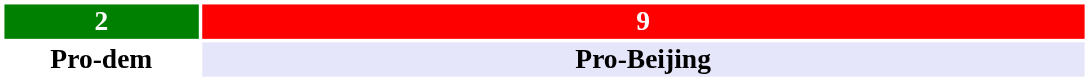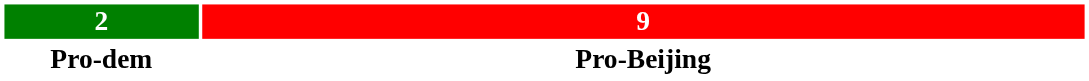Pro-dem | 9: lavender background -> no background
